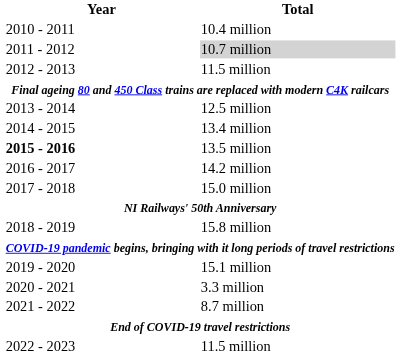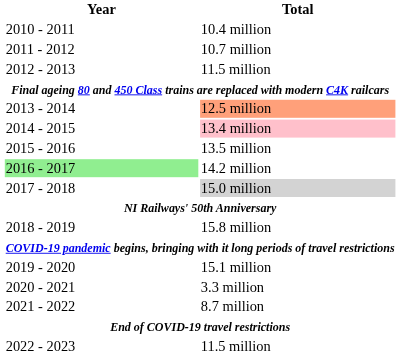row 3 | Total: lightgrey background -> no background
row 6 | Total: no background -> lightsalmon background
row 7 | Total: no background -> pink background
row 8 | Year: bold -> normal
row 9 | Year: no background -> lightgreen background
row 10 | Total: no background -> lightgrey background
